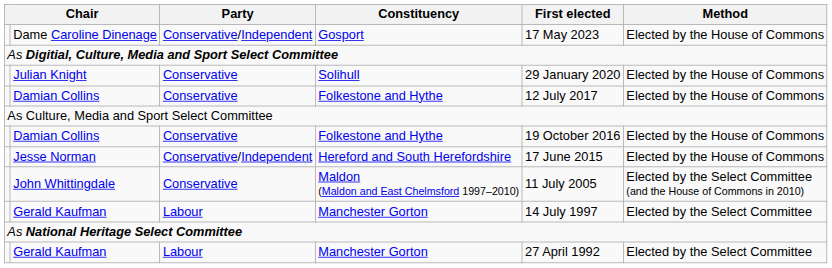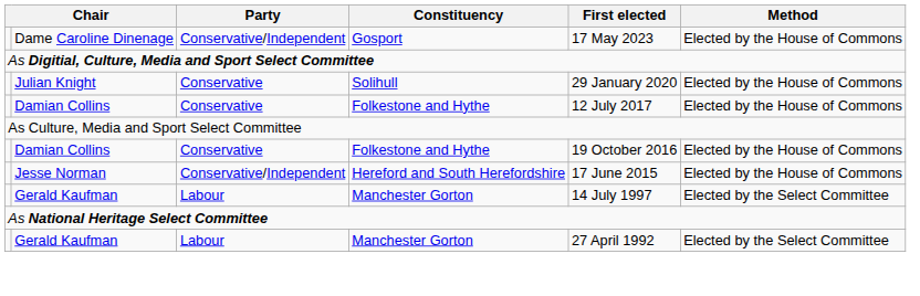- row: John Whittingdale | Conservative | Maldon (Maldon and East Chelmsford 1997–2010) | 11 July 2005 | Elected by the Select Committee (and the House of Commons in 2010)
